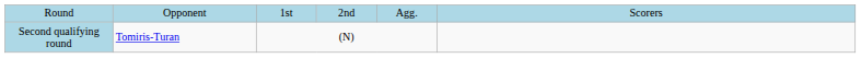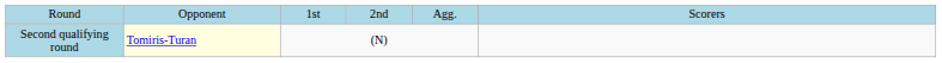Second qualifying round | column 2: no background -> lightyellow background
